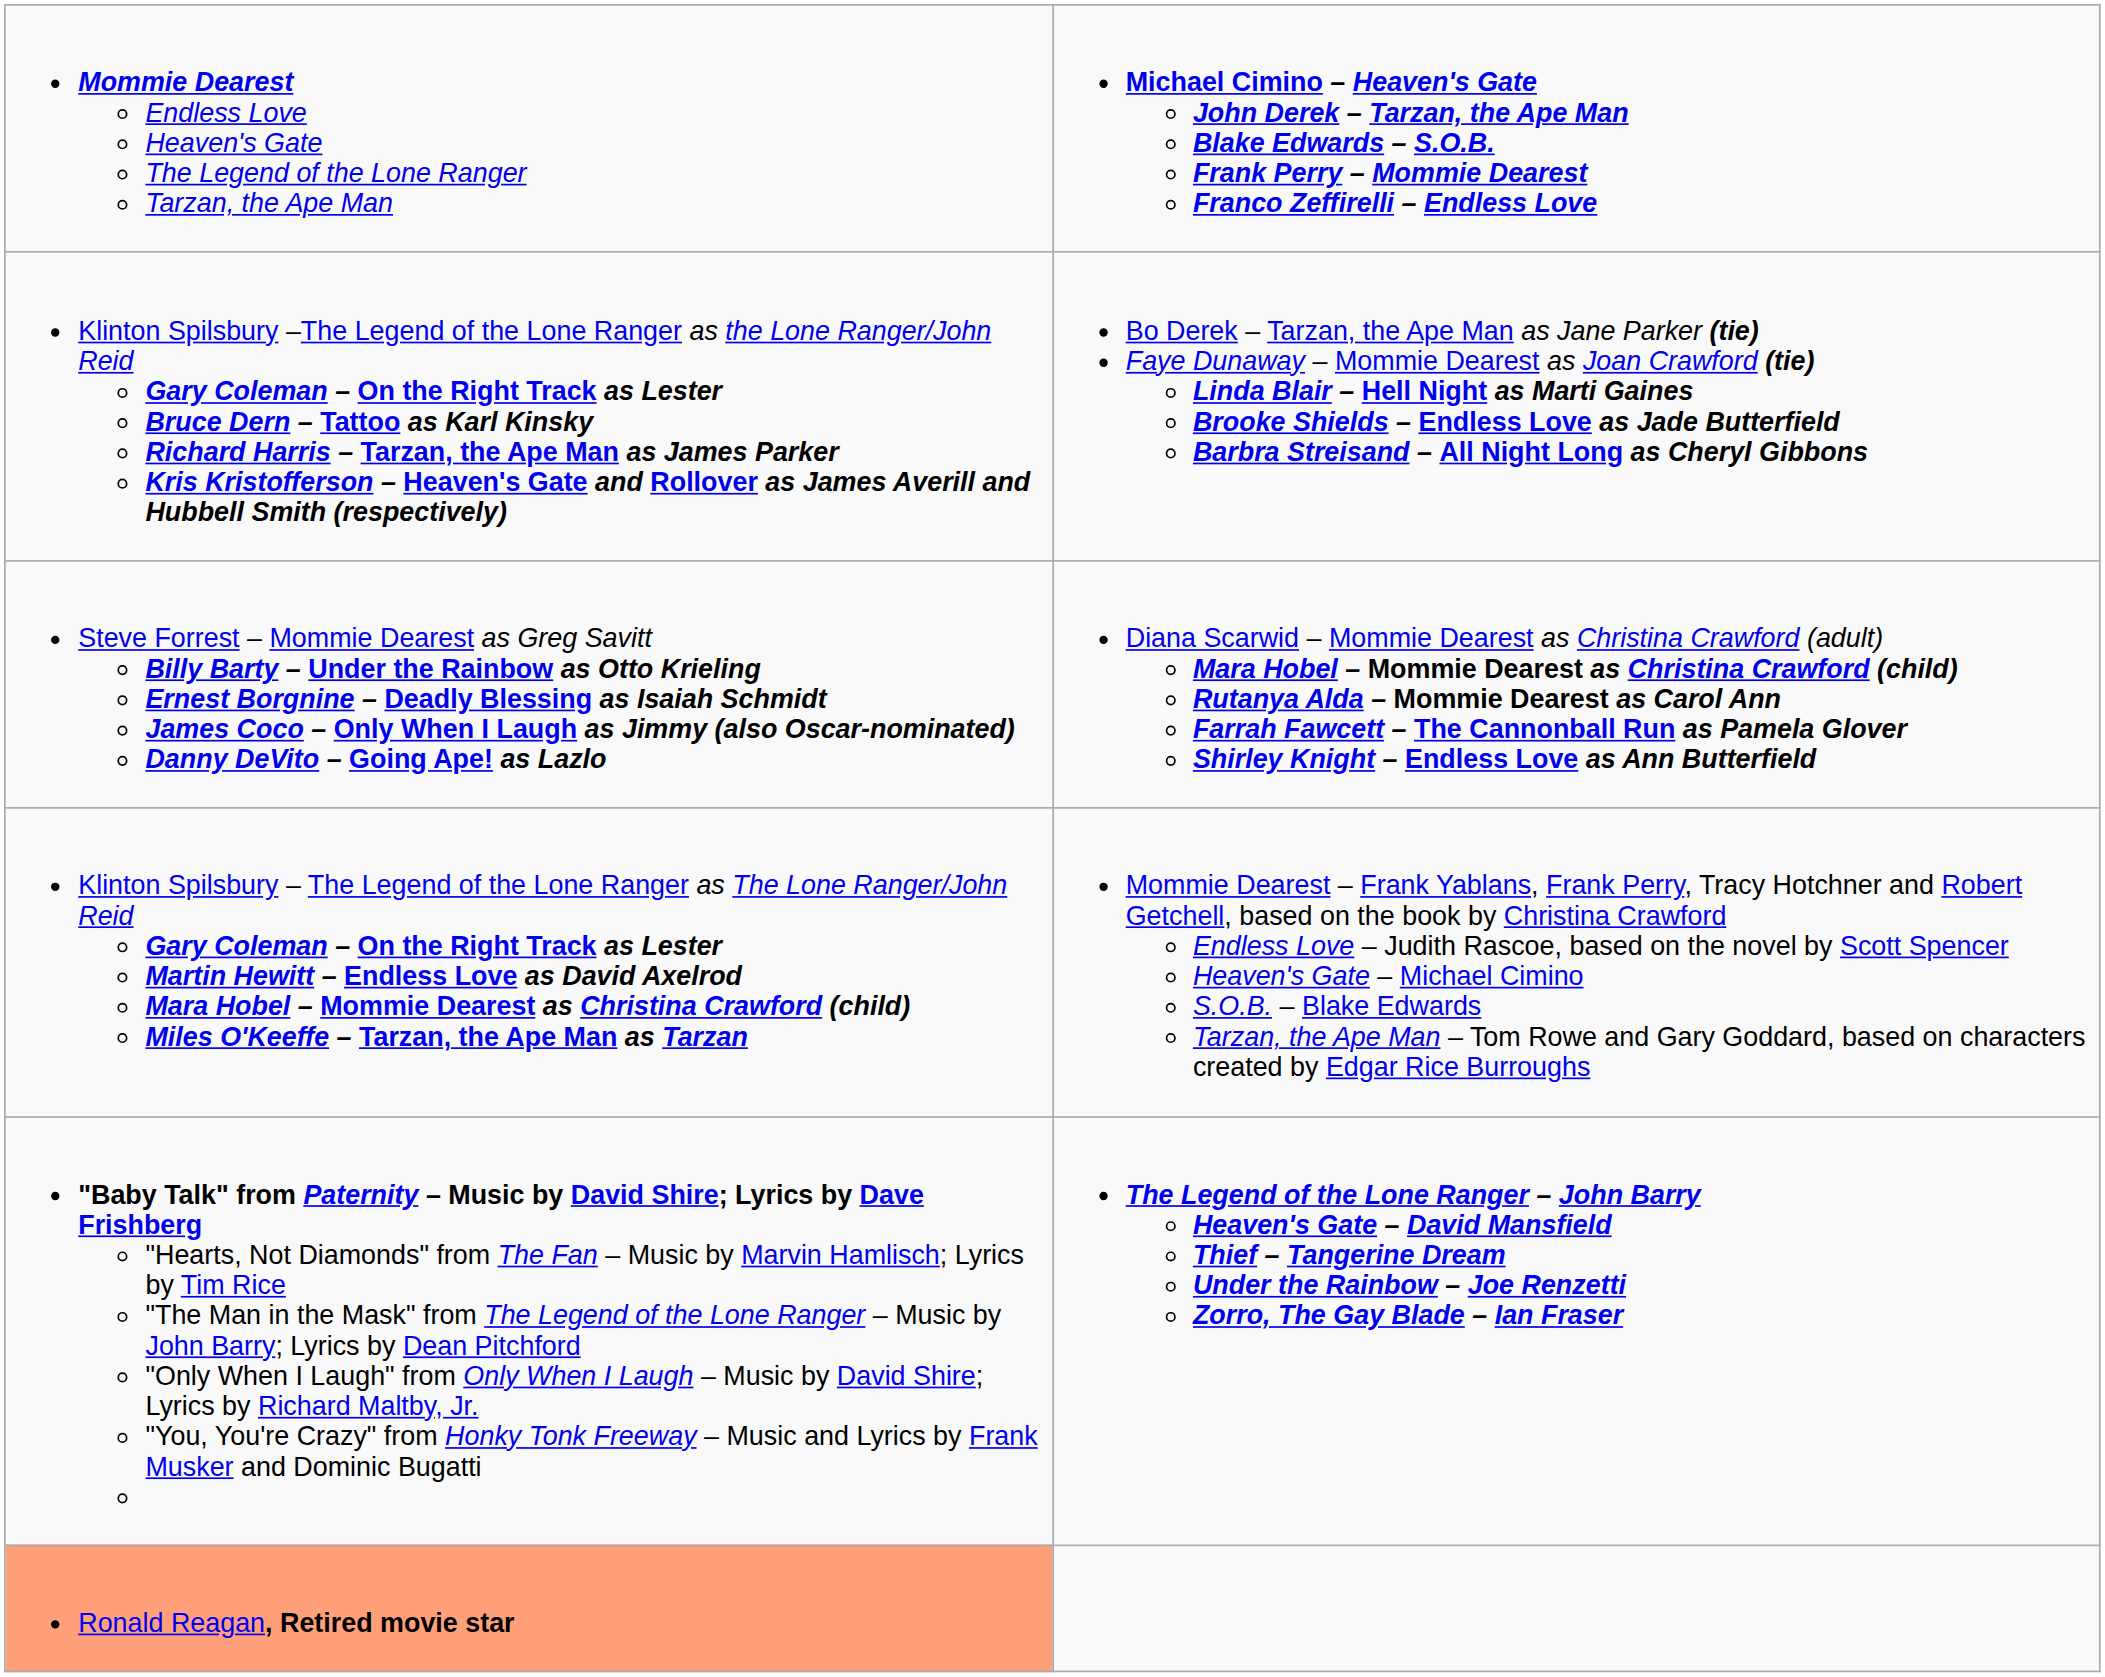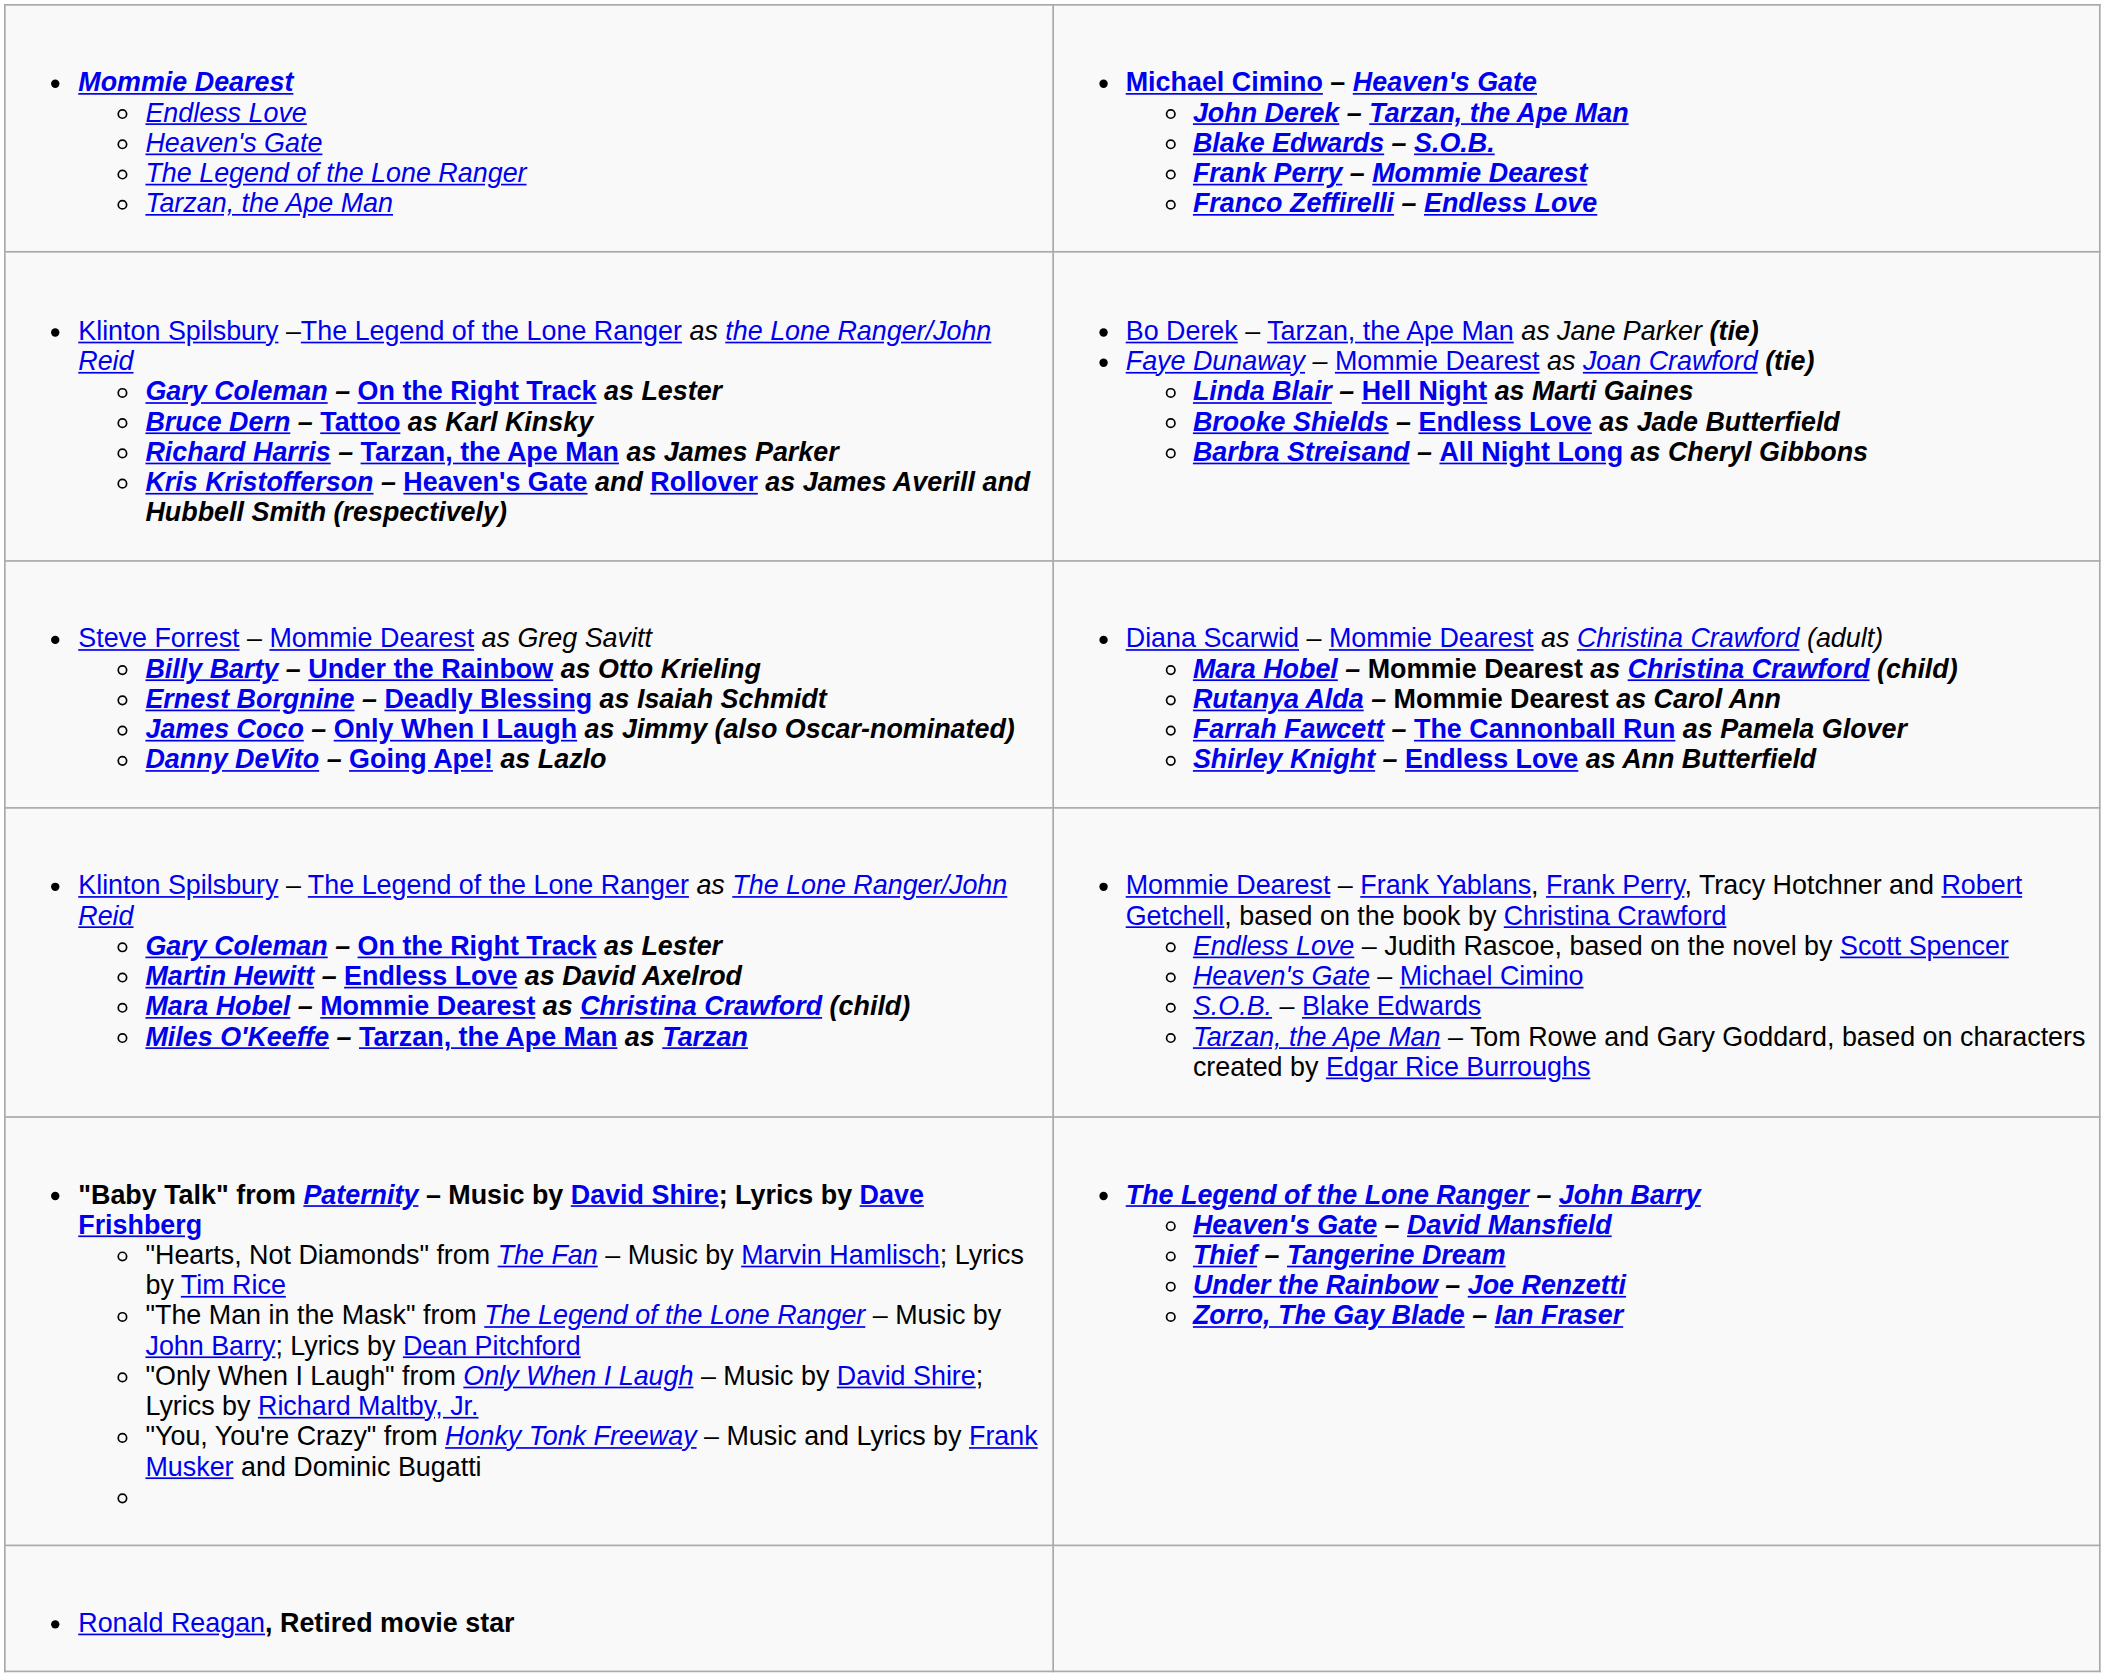Ronald Reagan, Retired movie star | column 1: lightsalmon background -> no background
